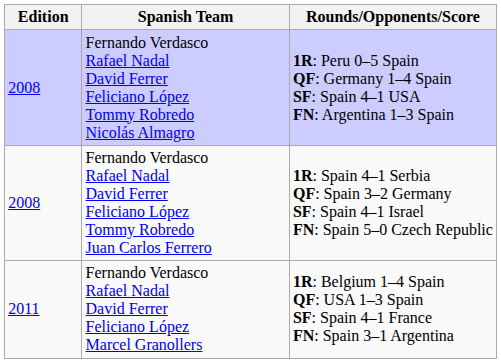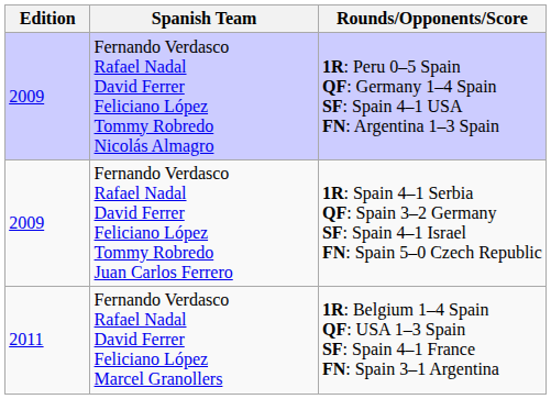row 2 | Edition: 2008 -> 2009
row 3 | Edition: 2008 -> 2009
